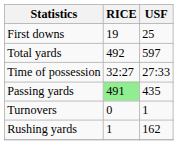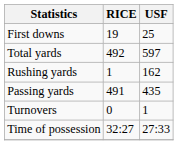rows swapped: Rushing yards <-> Time of possession
Passing yards | RICE: lightgreen background -> no background
